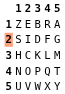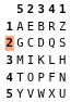columns swapped: 1 <-> 5
row 3 | 2: I -> C
row 3 | 4: F -> Q
row 4 | 2: C -> I
row 5 | 4: Q -> F
